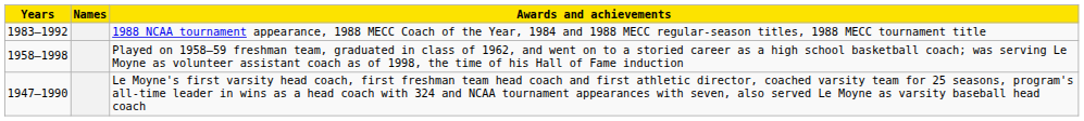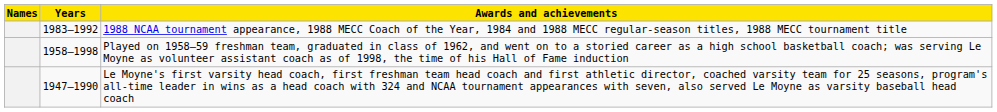columns swapped: Names <-> Years
